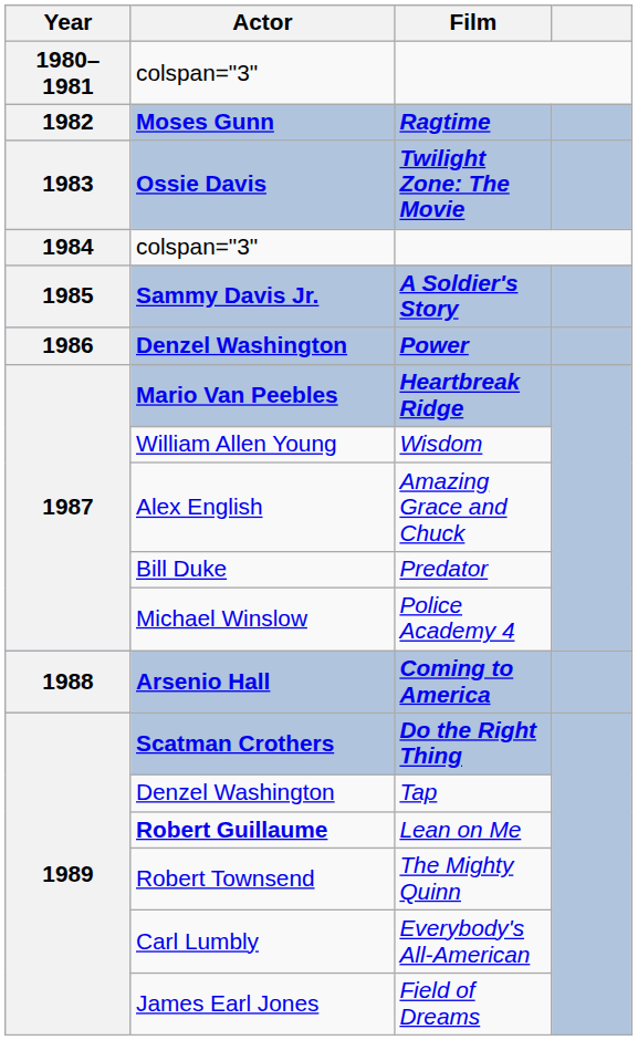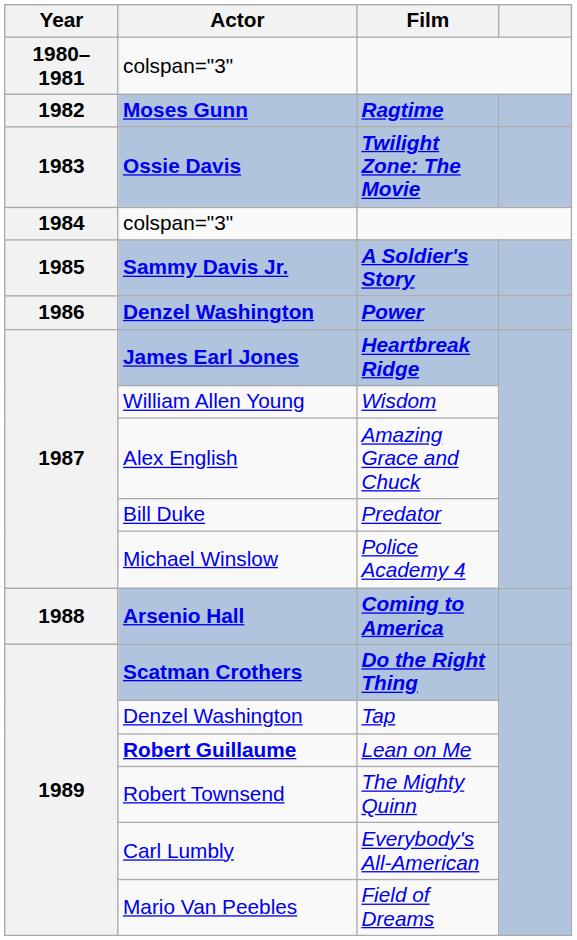Heartbreak Ridge | Actor: Mario Van Peebles -> James Earl Jones
Field of Dreams | Actor: James Earl Jones -> Mario Van Peebles
